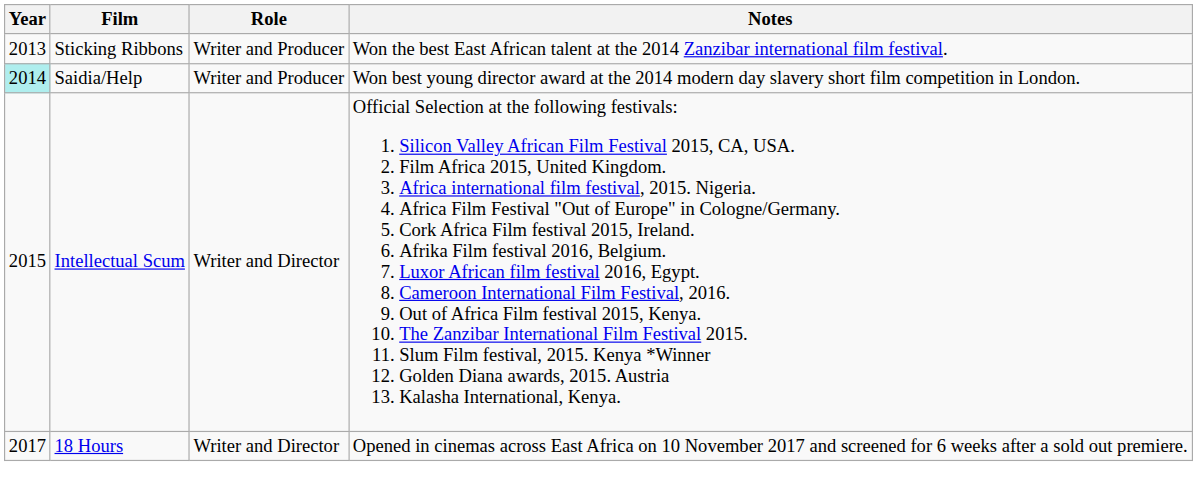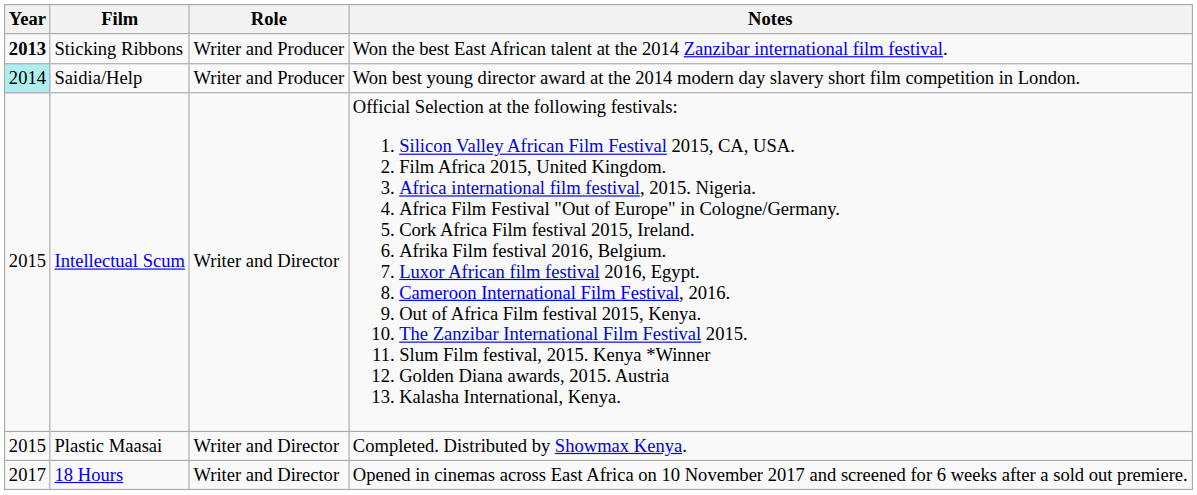Sticking Ribbons | Year: normal -> bold
+ row: 2015 | Plastic Maasai | Writer and Director | Completed. Distributed by Showmax Kenya.
